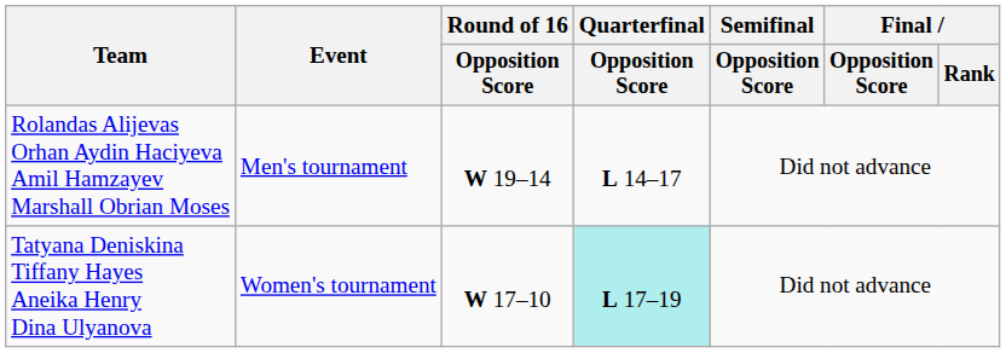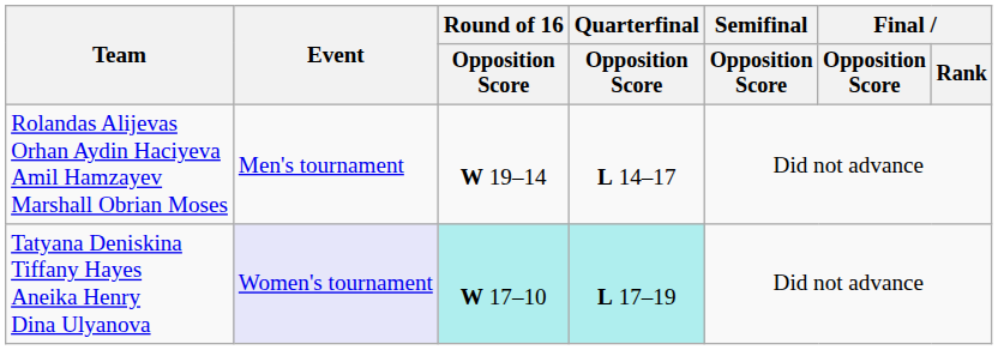Tatyana Deniskina Tiffany Hayes Aneika Henry Dina Ulyanova | Event: no background -> lavender background
Tatyana Deniskina Tiffany Hayes Aneika Henry Dina Ulyanova | Round of 16 / Opposition Score: no background -> paleturquoise background
